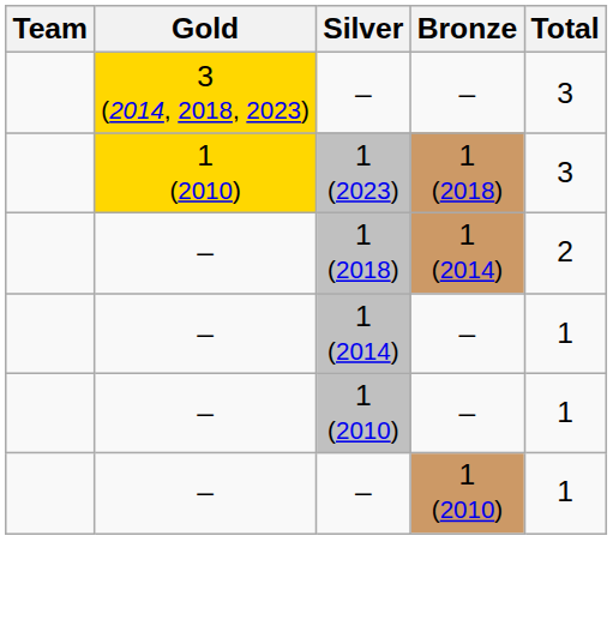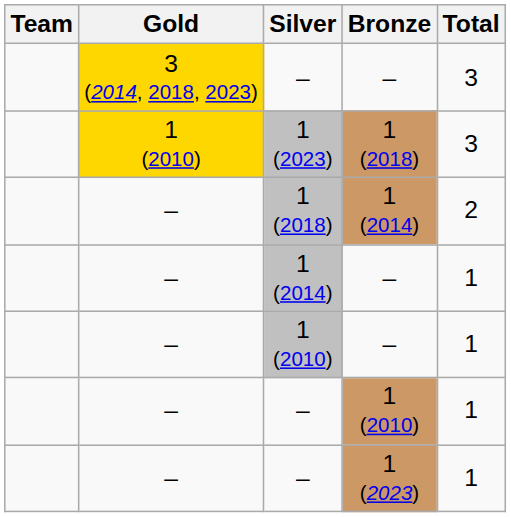+ row: – | – | 1 (2023) | 1
